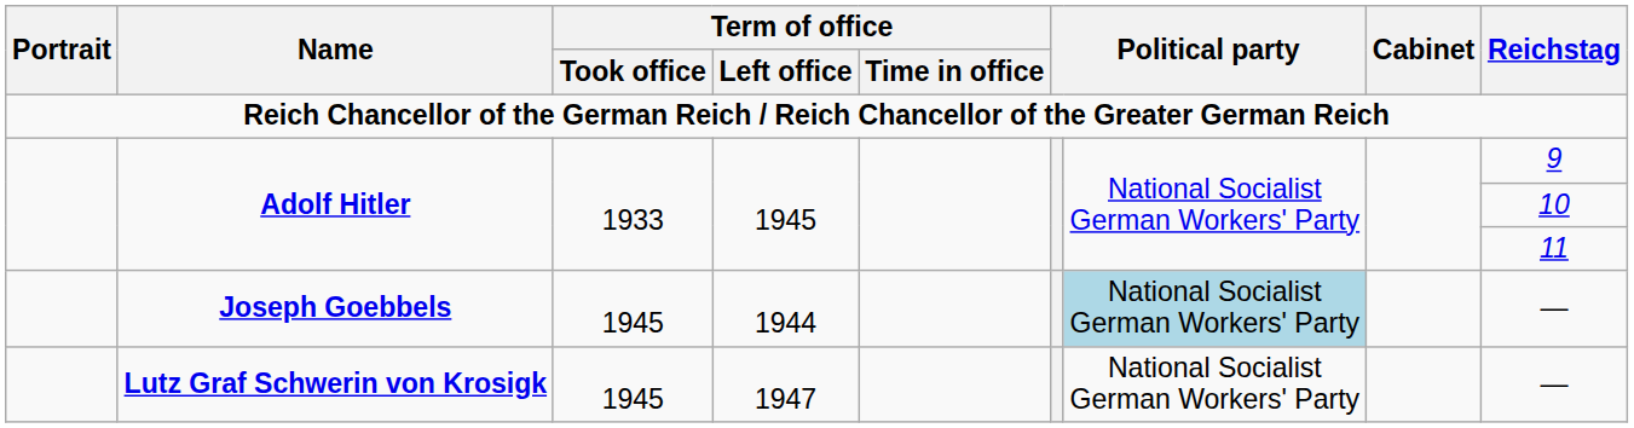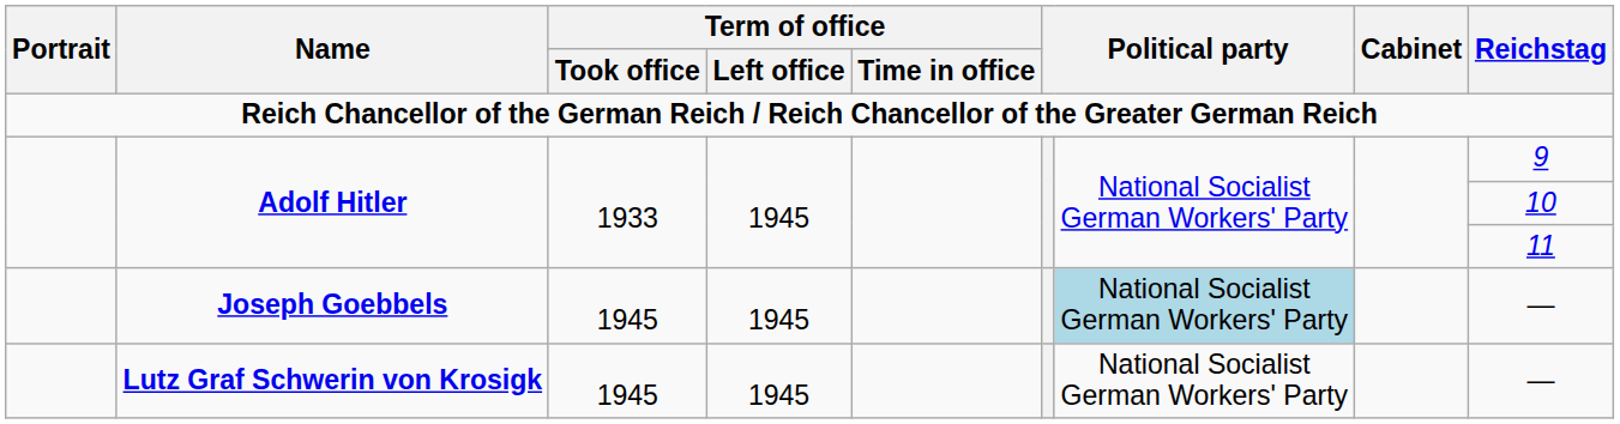Joseph Goebbels | Term of office / Left office: 1944 -> 1945
Lutz Graf Schwerin von Krosigk | Term of office / Left office: 1947 -> 1945
